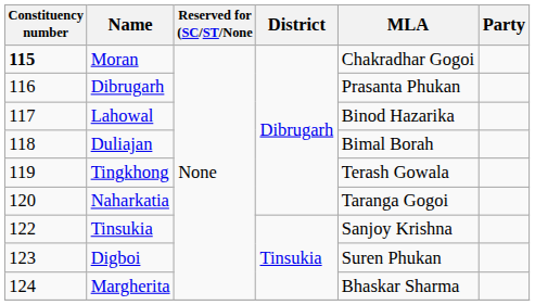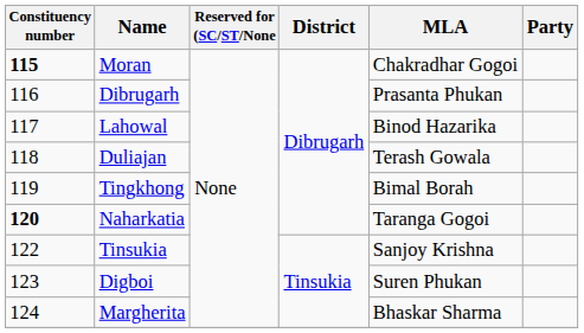Duliajan | MLA: Bimal Borah -> Terash Gowala
Tingkhong | MLA: Terash Gowala -> Bimal Borah
Naharkatia | Constituency number: normal -> bold
